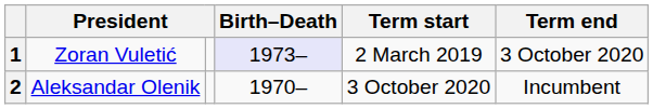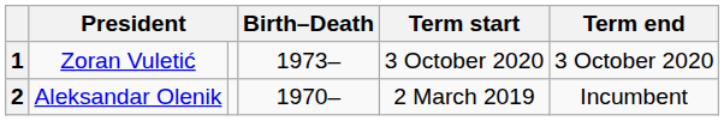1 | Birth–Death: lavender background -> no background
1 | Term start: 2 March 2019 -> 3 October 2020
2 | Term start: 3 October 2020 -> 2 March 2019
